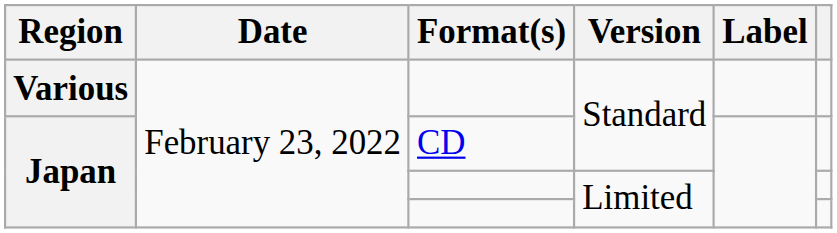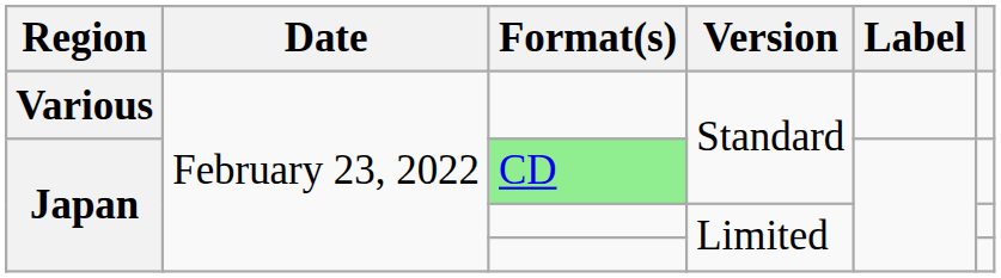Japan / CD | Format(s): no background -> lightgreen background
